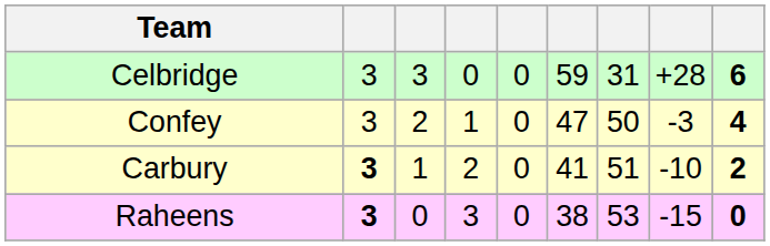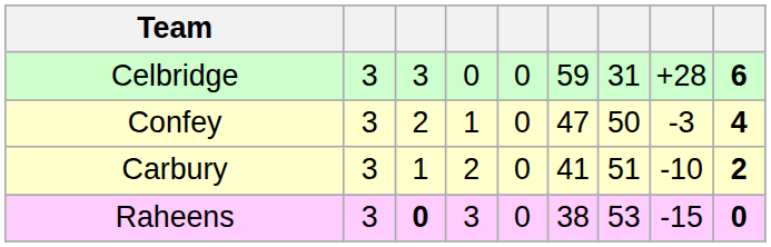Carbury | column 2: bold -> normal
Raheens | column 2: bold -> normal
Raheens | column 3: normal -> bold
